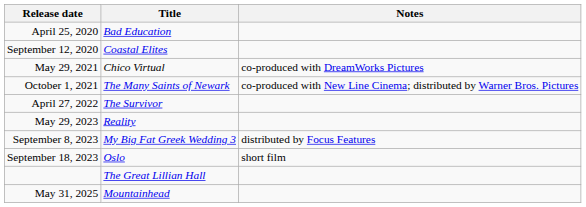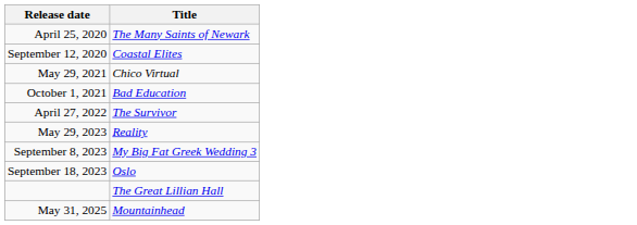- column: Notes | co-produced with DreamWorks Pictures | co-produced with New Line Cinema; distributed by Warner Bros. Pictures | distributed by Focus Features | short film
April 25, 2020 | Title: Bad Education -> The Many Saints of Newark
October 1, 2021 | Title: The Many Saints of Newark -> Bad Education
